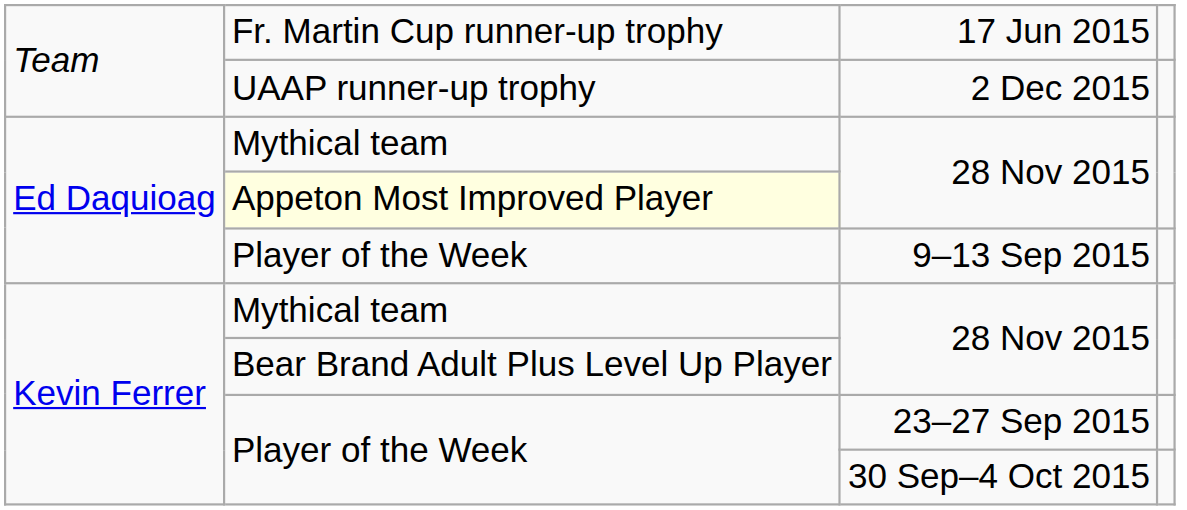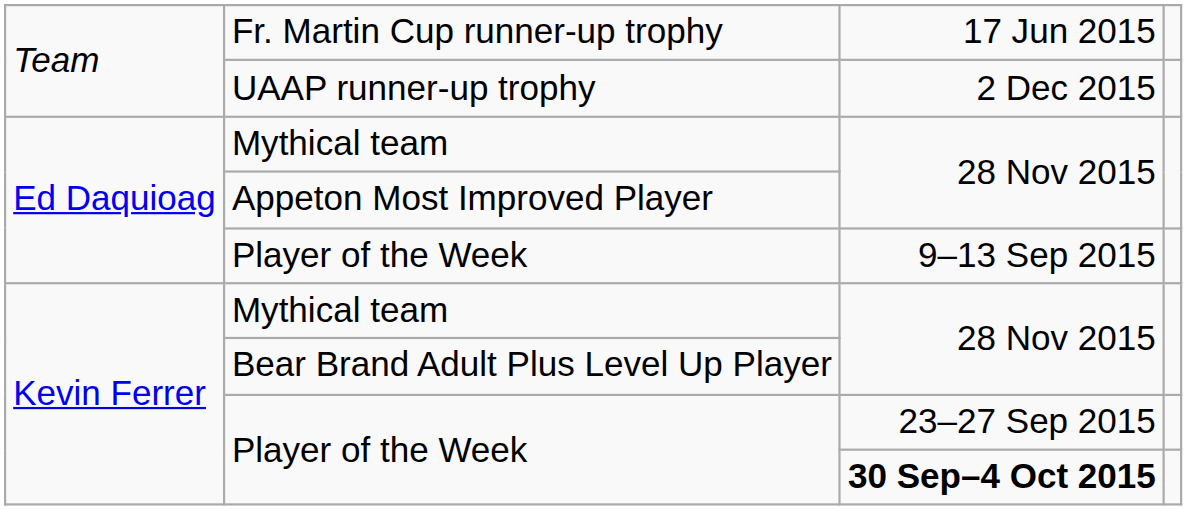Appeton Most Improved Player | column 2: lightyellow background -> no background
Player of the Week / 30 Sep–4 Oct 2015 | column 3: normal -> bold
